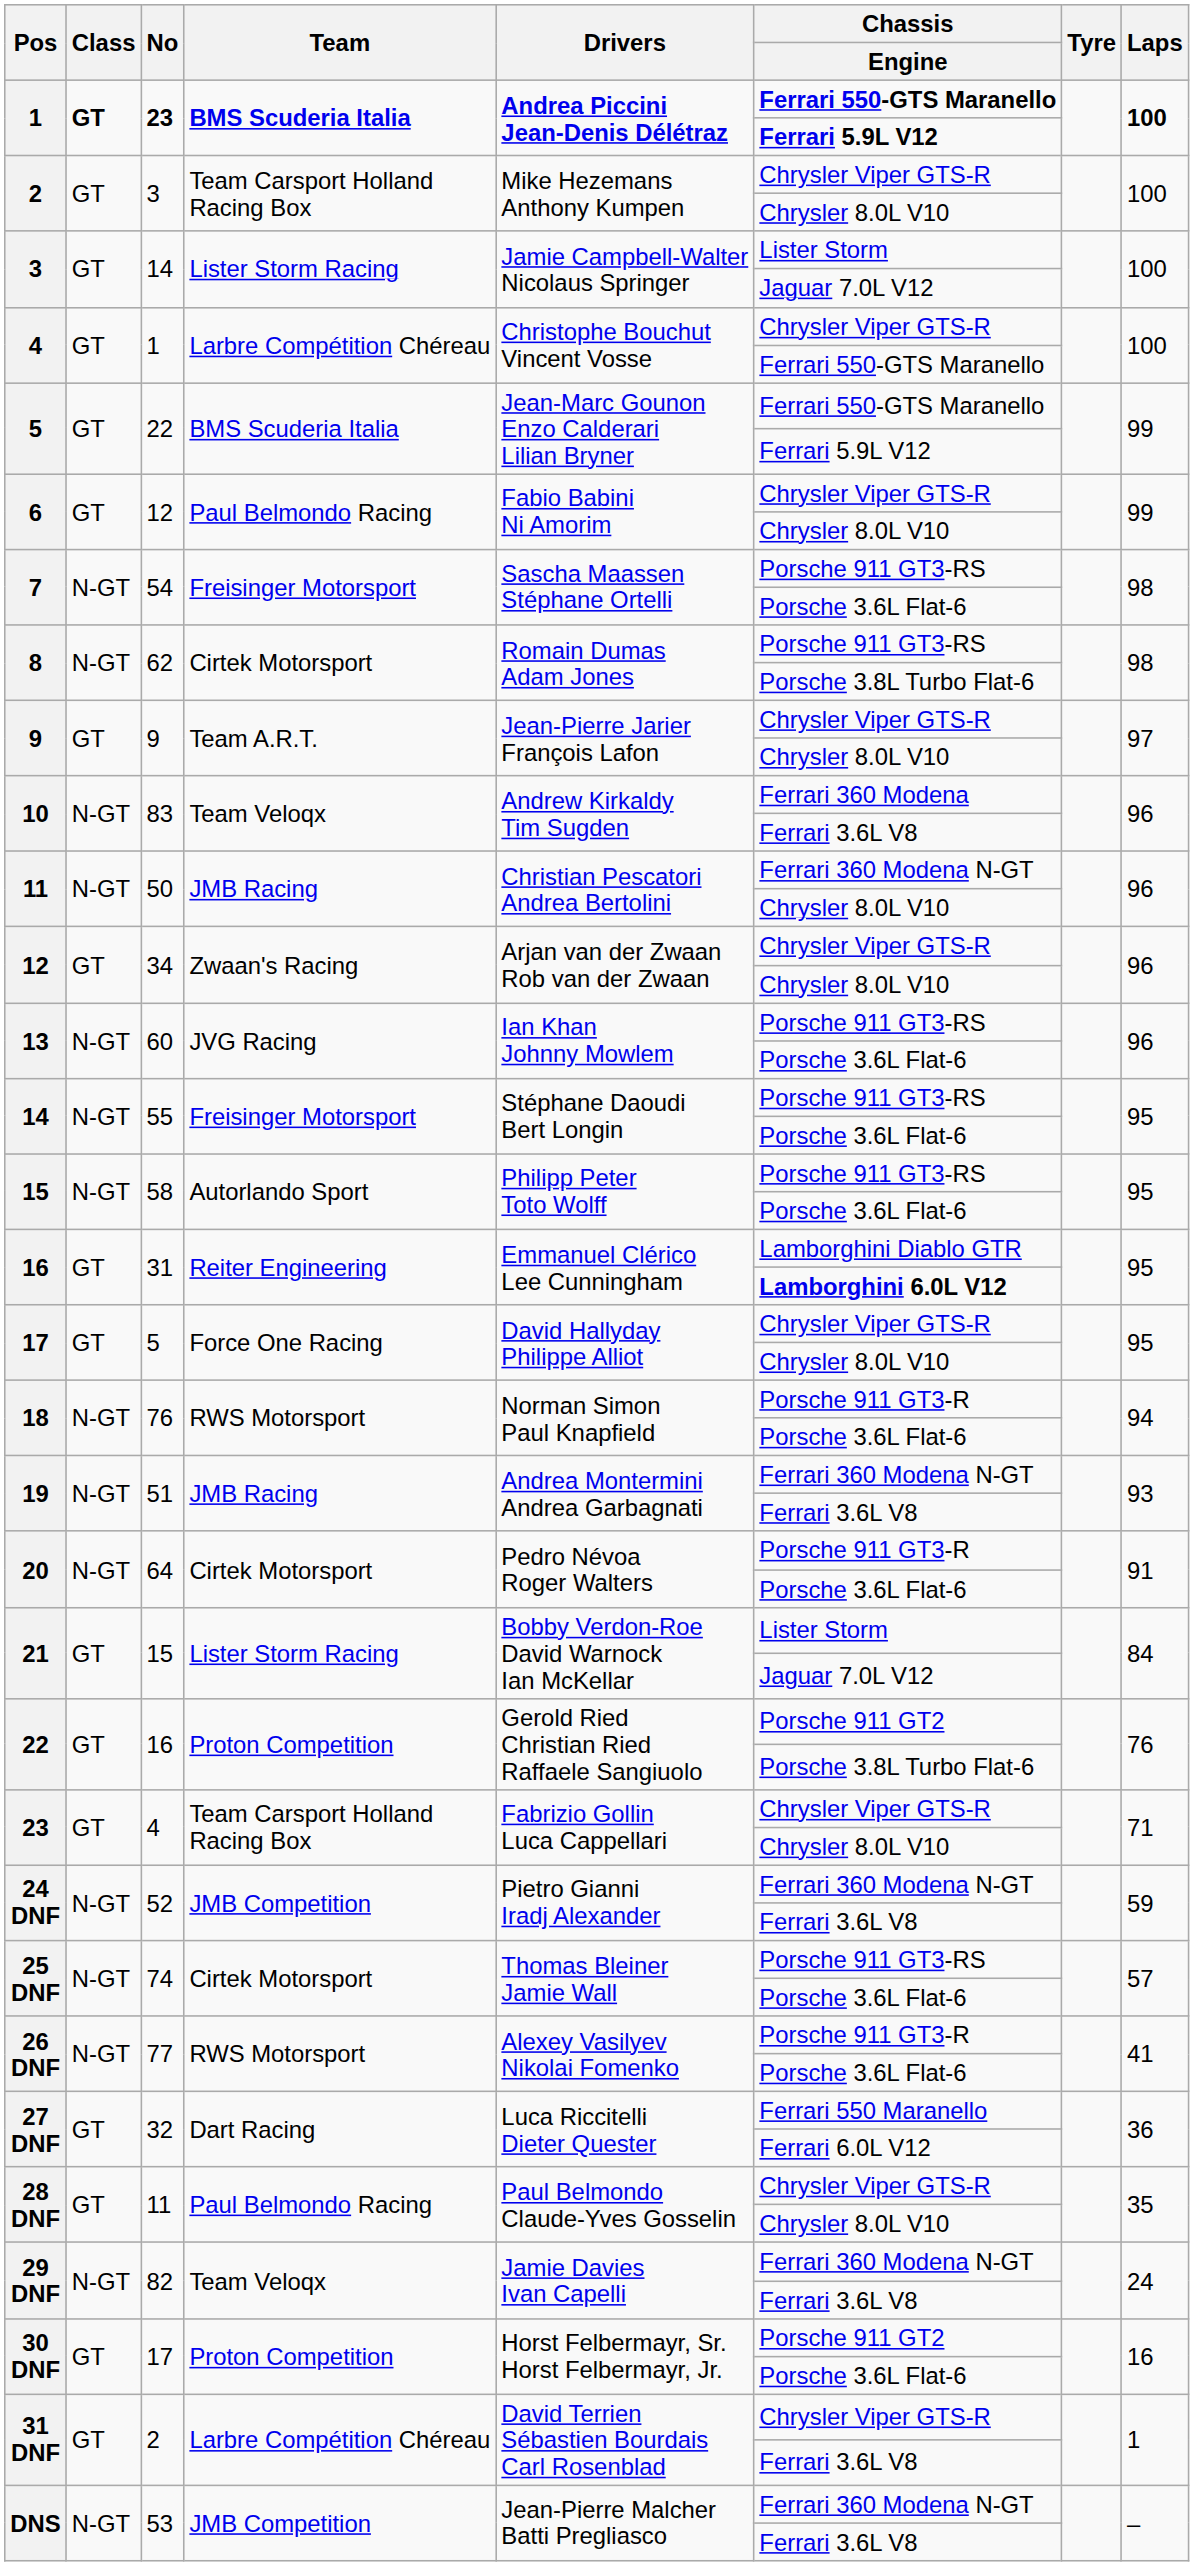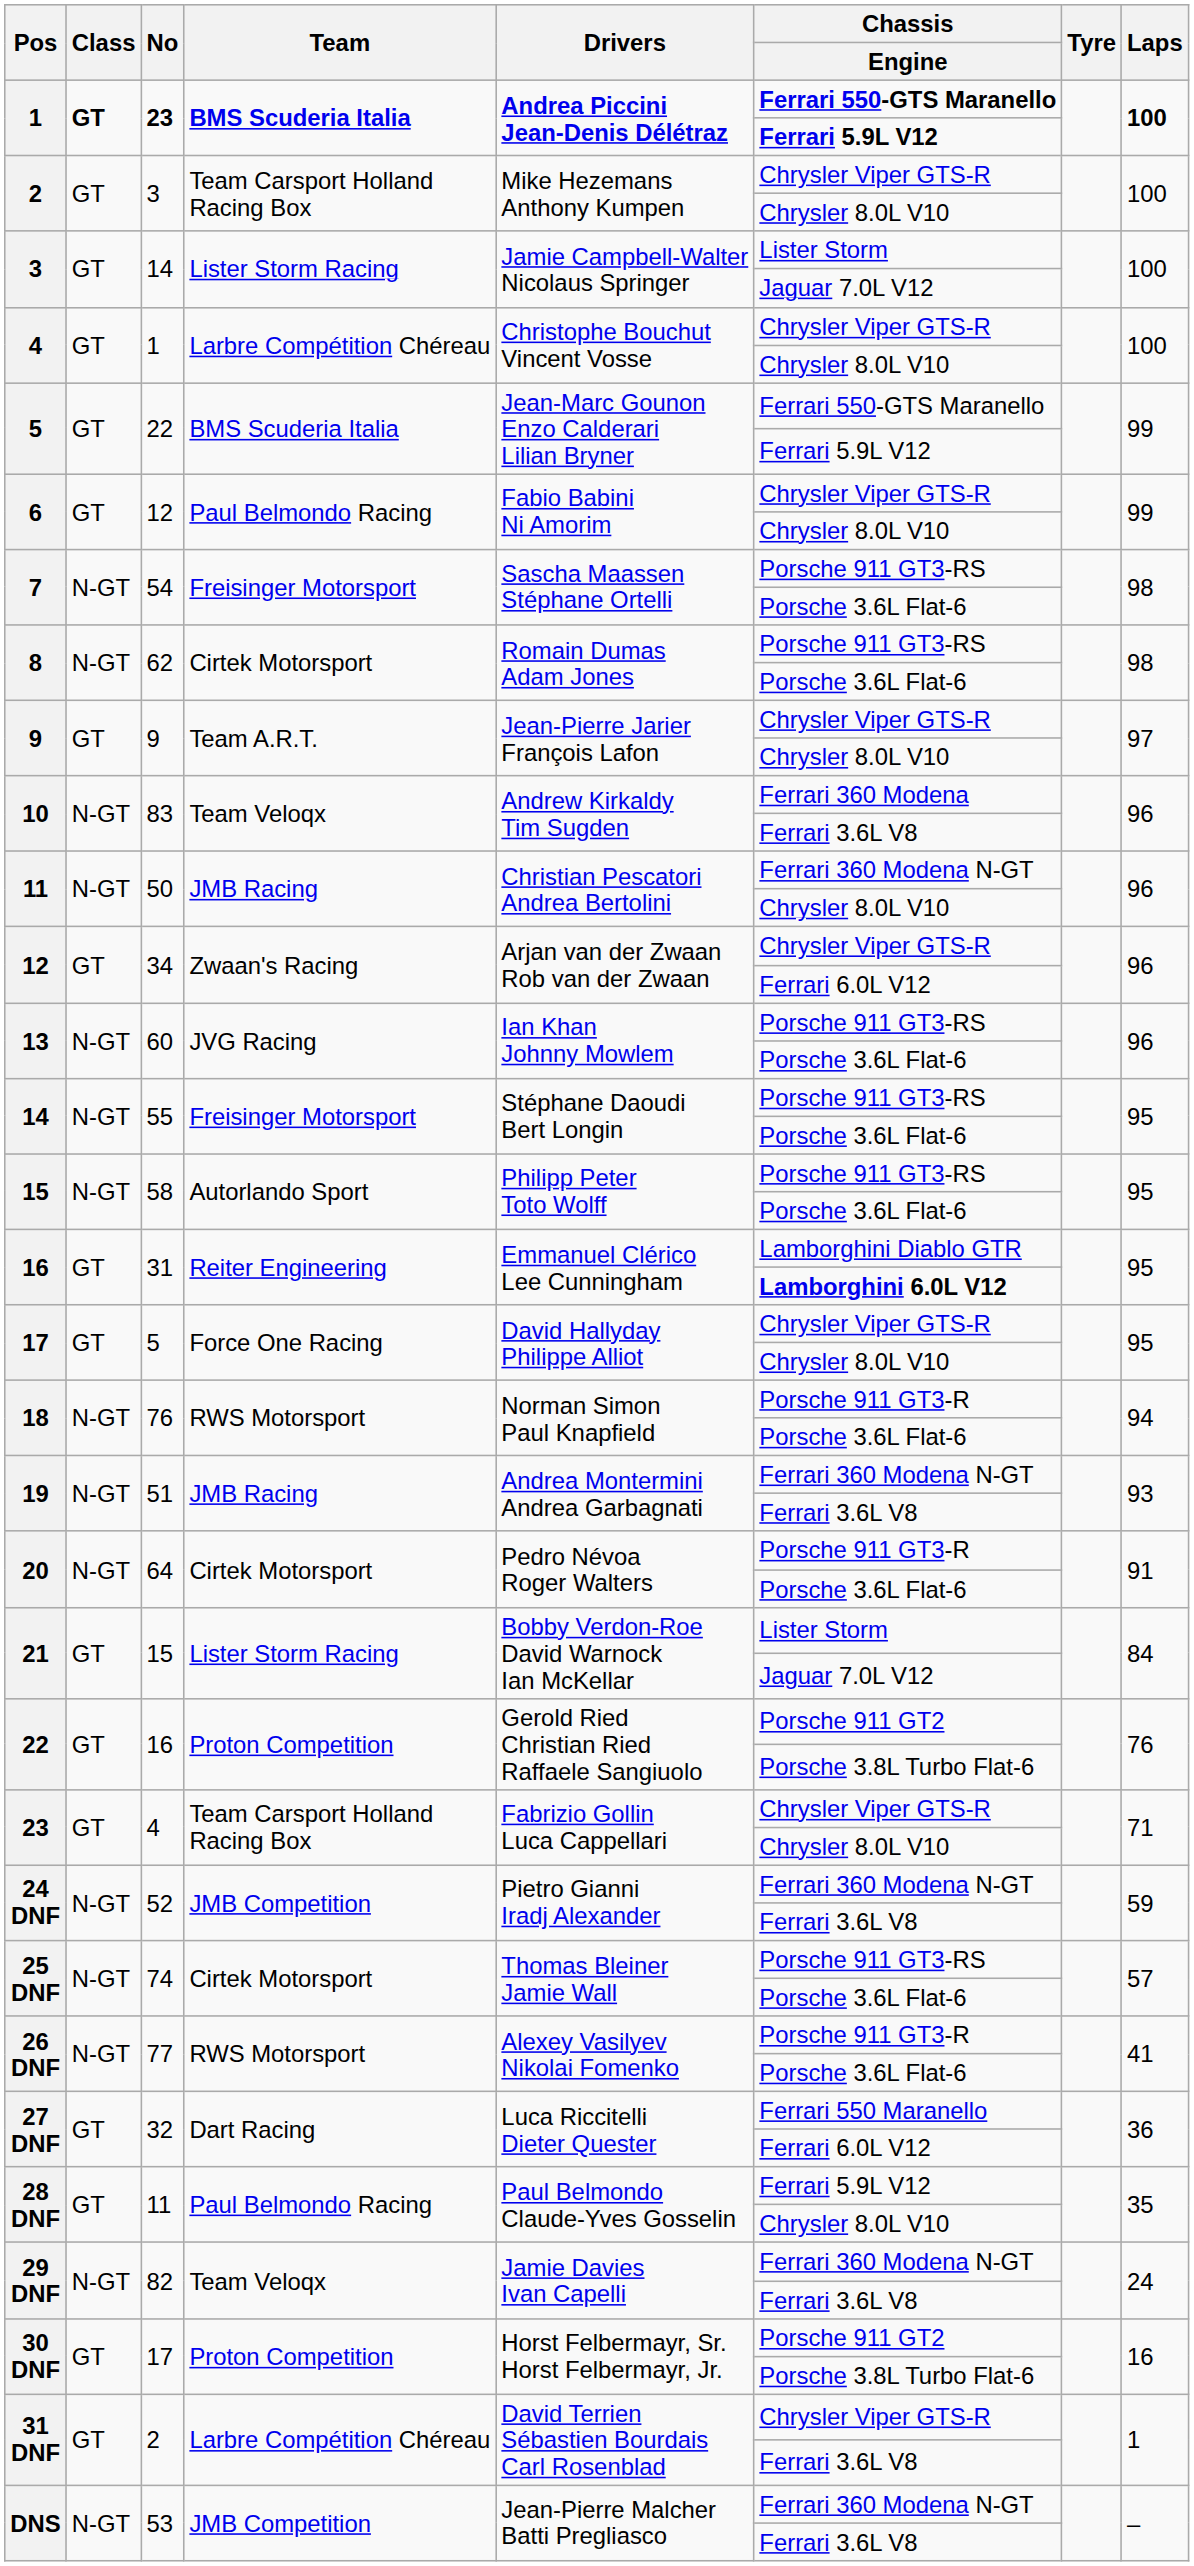row 10 | Chassis / Engine: Ferrari 550-GTS Maranello -> Chrysler 8.0L V10
row 18 | Chassis / Engine: Porsche 3.8L Turbo Flat-6 -> Porsche 3.6L Flat-6
row 26 | Chassis / Engine: Chrysler 8.0L V10 -> Ferrari 6.0L V12
row 57 | Chassis / Engine: Chrysler Viper GTS-R -> Ferrari 5.9L V12
row 62 | Chassis / Engine: Porsche 3.6L Flat-6 -> Porsche 3.8L Turbo Flat-6
